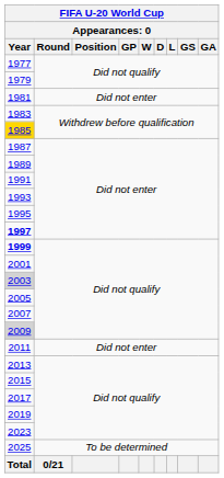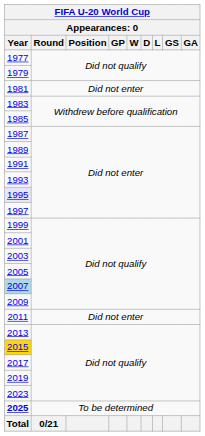1985 | Year: gold background -> no background
1995 | Year: no background -> lavender background
1997 | Year: bold -> normal
1999 | Year: bold -> normal
2003 | Year: lightgrey background -> no background
2007 | Year: no background -> lightblue background
2009 | Year: lightgrey background -> no background
2015 | Year: no background -> gold background
2025 | Year: normal -> bold
